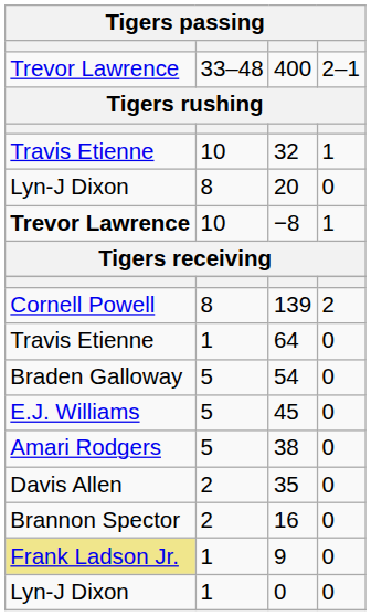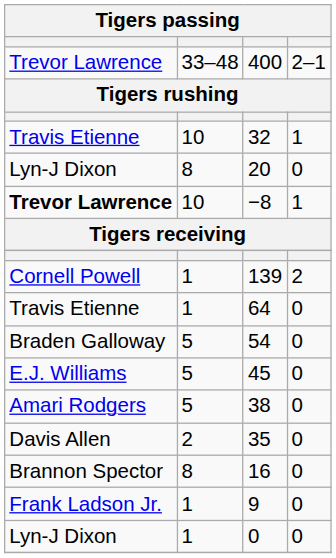139 | column 2: 8 -> 1
16 | column 2: 2 -> 8
9 | column 1: khaki background -> no background
